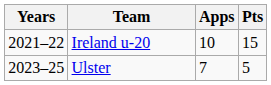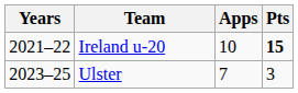Ireland u-20 | Pts: normal -> bold
Ulster | Pts: 5 -> 3
